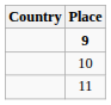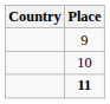9 | Place: bold -> normal
11 | Place: normal -> bold
